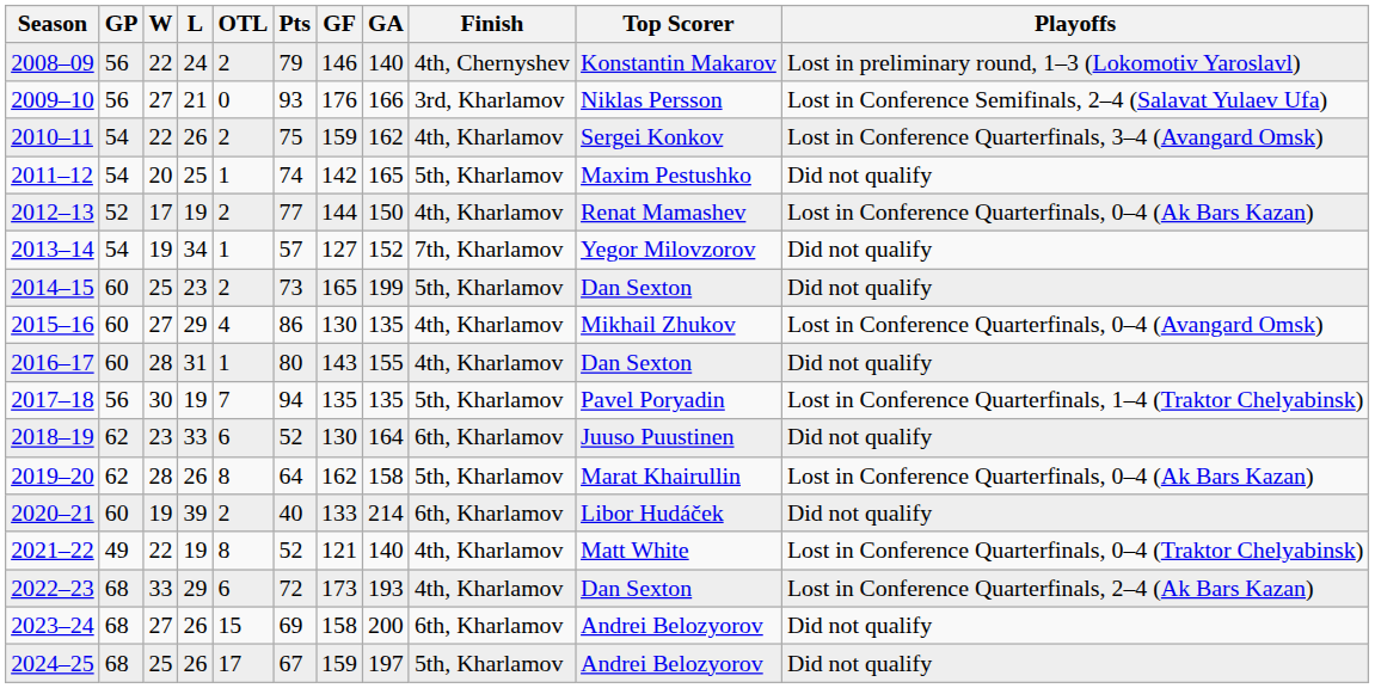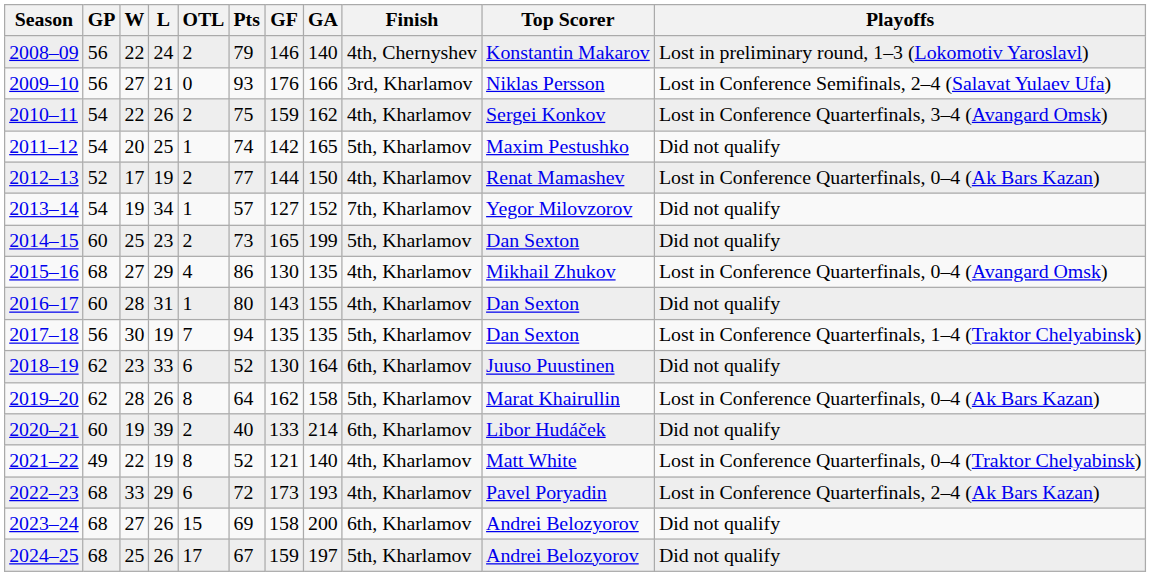2015–16 | GP: 60 -> 68
2017–18 | Top Scorer: Pavel Poryadin -> Dan Sexton
2022–23 | Top Scorer: Dan Sexton -> Pavel Poryadin
